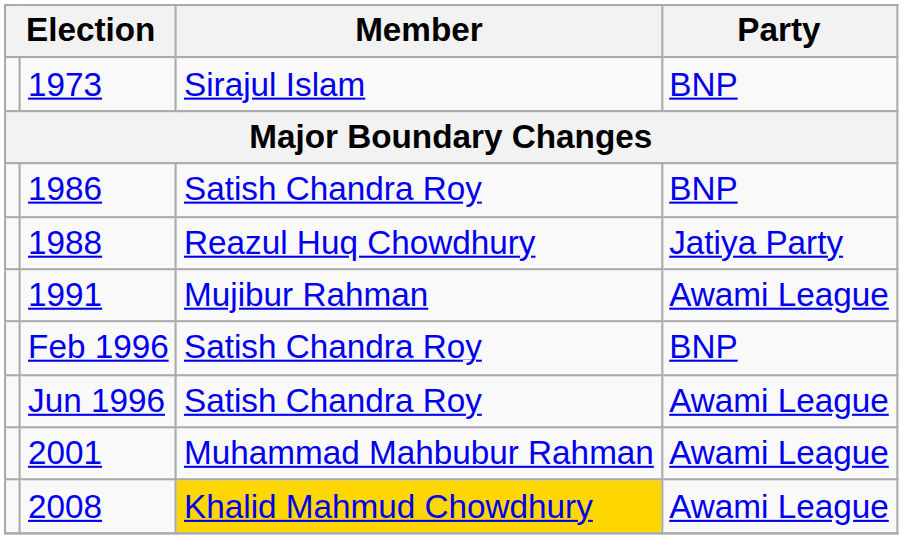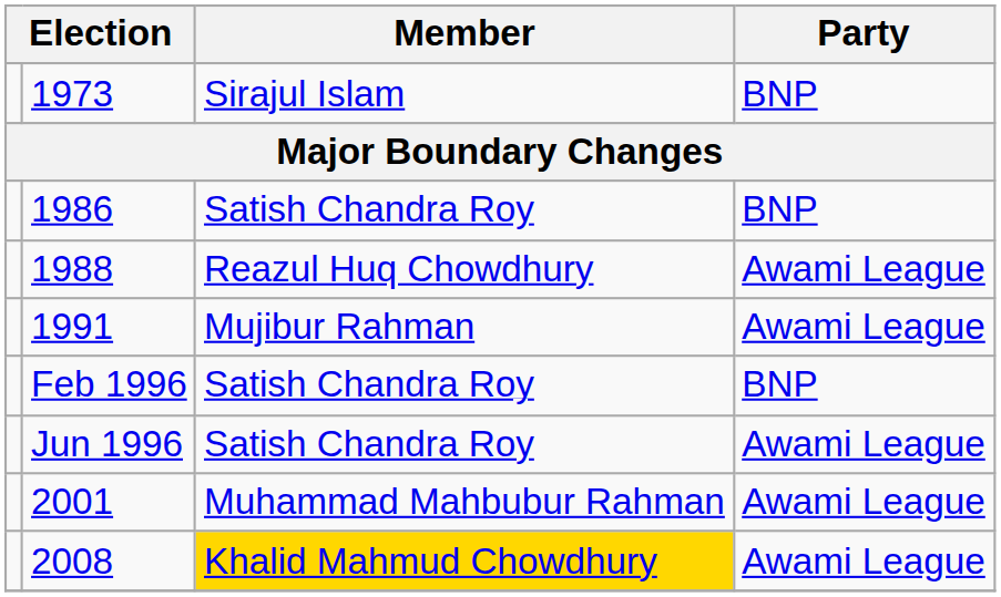1988 | Party: Jatiya Party -> Awami League
